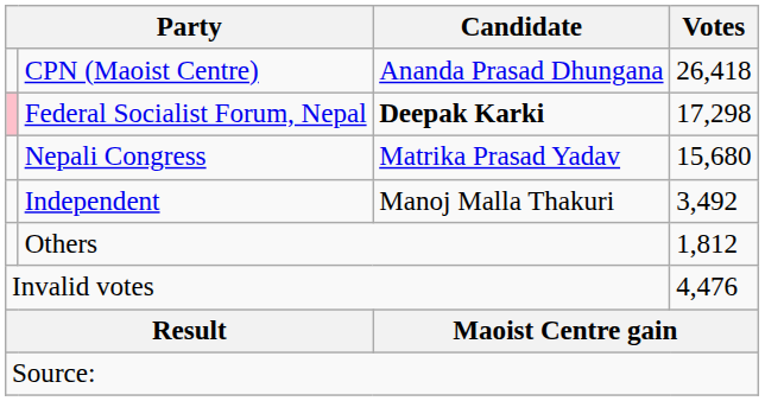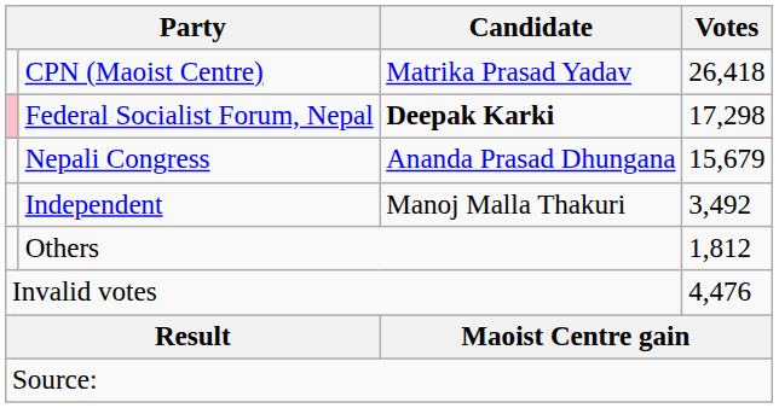CPN (Maoist Centre) | Candidate: Ananda Prasad Dhungana -> Matrika Prasad Yadav
Nepali Congress | Candidate: Matrika Prasad Yadav -> Ananda Prasad Dhungana
Nepali Congress | Votes: 15,680 -> 15,679
